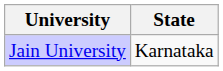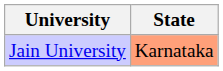Jain University | State: no background -> lightsalmon background
